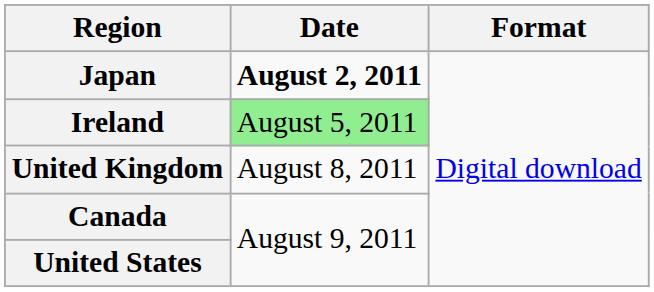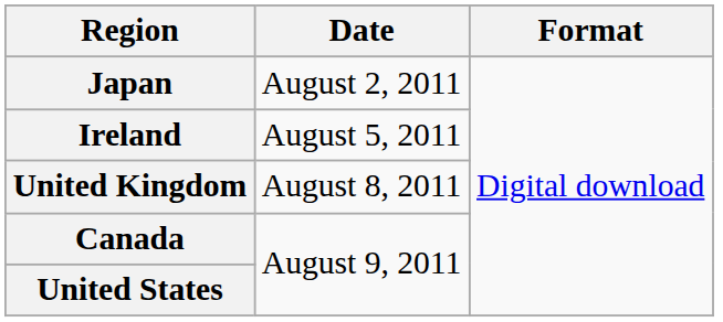Japan | Date: bold -> normal
Ireland | Date: lightgreen background -> no background
